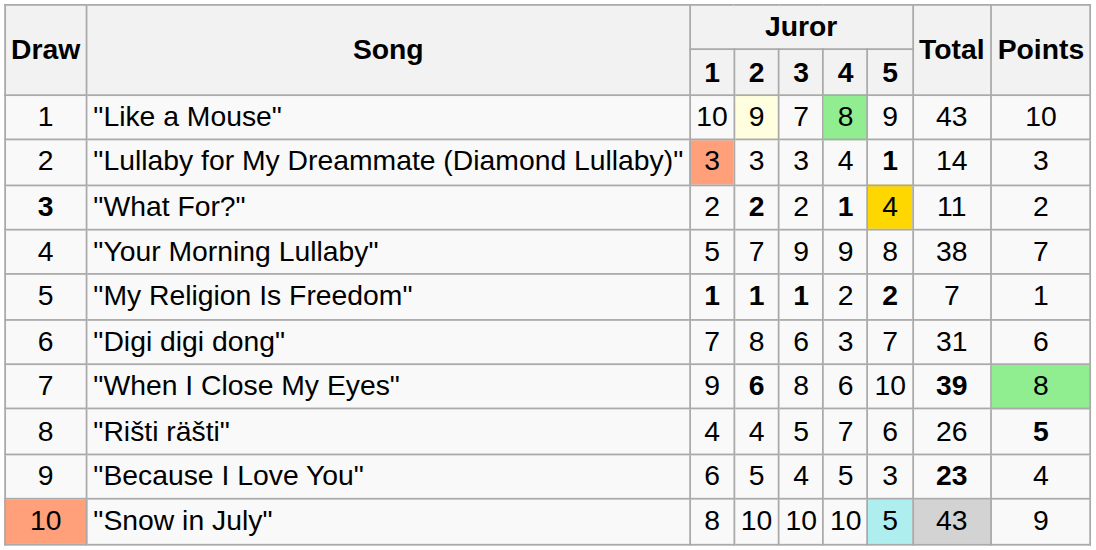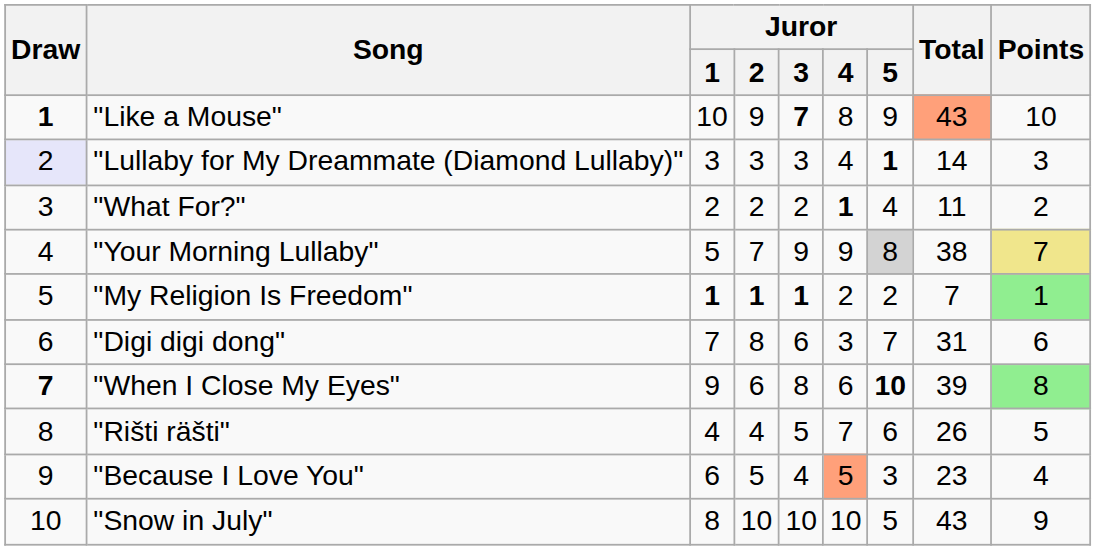"Like a Mouse" | Draw: normal -> bold
"Like a Mouse" | Juror / 2: lightyellow background -> no background
"Like a Mouse" | Juror / 3: normal -> bold
"Like a Mouse" | Juror / 4: lightgreen background -> no background
"Like a Mouse" | Total: no background -> lightsalmon background
"Lullaby for My Dreammate (Diamond Lullaby)" | Draw: no background -> lavender background
"Lullaby for My Dreammate (Diamond Lullaby)" | Juror / 1: lightsalmon background -> no background
"What For?" | Draw: bold -> normal
"What For?" | Juror / 2: bold -> normal
"What For?" | Juror / 5: gold background -> no background
"Your Morning Lullaby" | Juror / 5: no background -> lightgrey background
"Your Morning Lullaby" | Points: no background -> khaki background
"My Religion Is Freedom" | Juror / 5: bold -> normal
"My Religion Is Freedom" | Points: no background -> lightgreen background
"When I Close My Eyes" | Draw: normal -> bold
"When I Close My Eyes" | Juror / 2: bold -> normal
"When I Close My Eyes" | Juror / 5: normal -> bold
"When I Close My Eyes" | Total: bold -> normal
"Rišti räšti" | Points: bold -> normal
"Because I Love You" | Juror / 4: no background -> lightsalmon background
"Because I Love You" | Total: bold -> normal
"Snow in July" | Draw: lightsalmon background -> no background
"Snow in July" | Juror / 5: paleturquoise background -> no background
"Snow in July" | Total: lightgrey background -> no background
